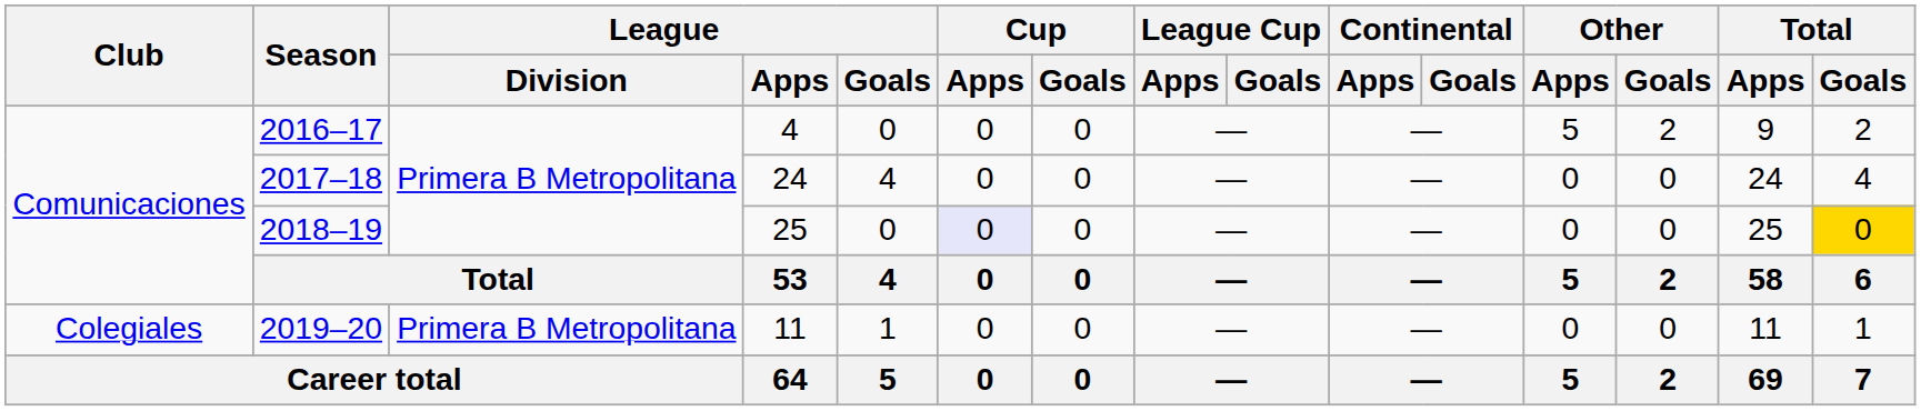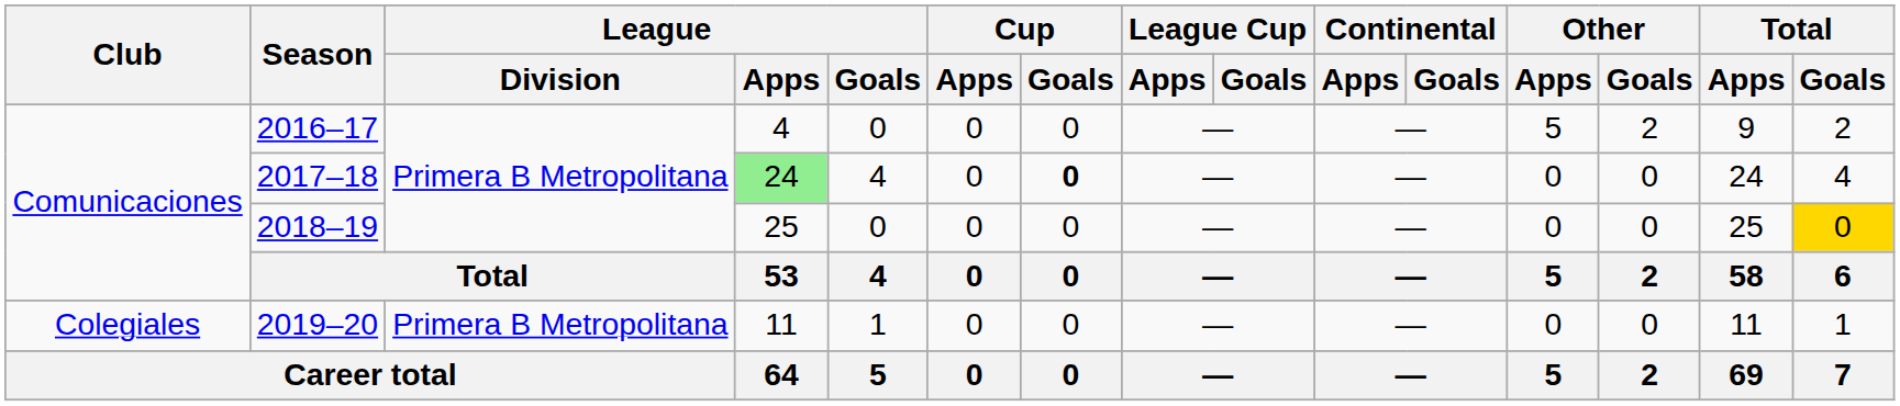2017–18 | League / Apps: no background -> lightgreen background
2017–18 | Cup / Goals: normal -> bold
2018–19 | Cup / Apps: lavender background -> no background
